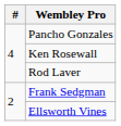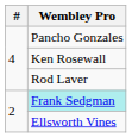Frank Sedgman | Wembley Pro: no background -> paleturquoise background
